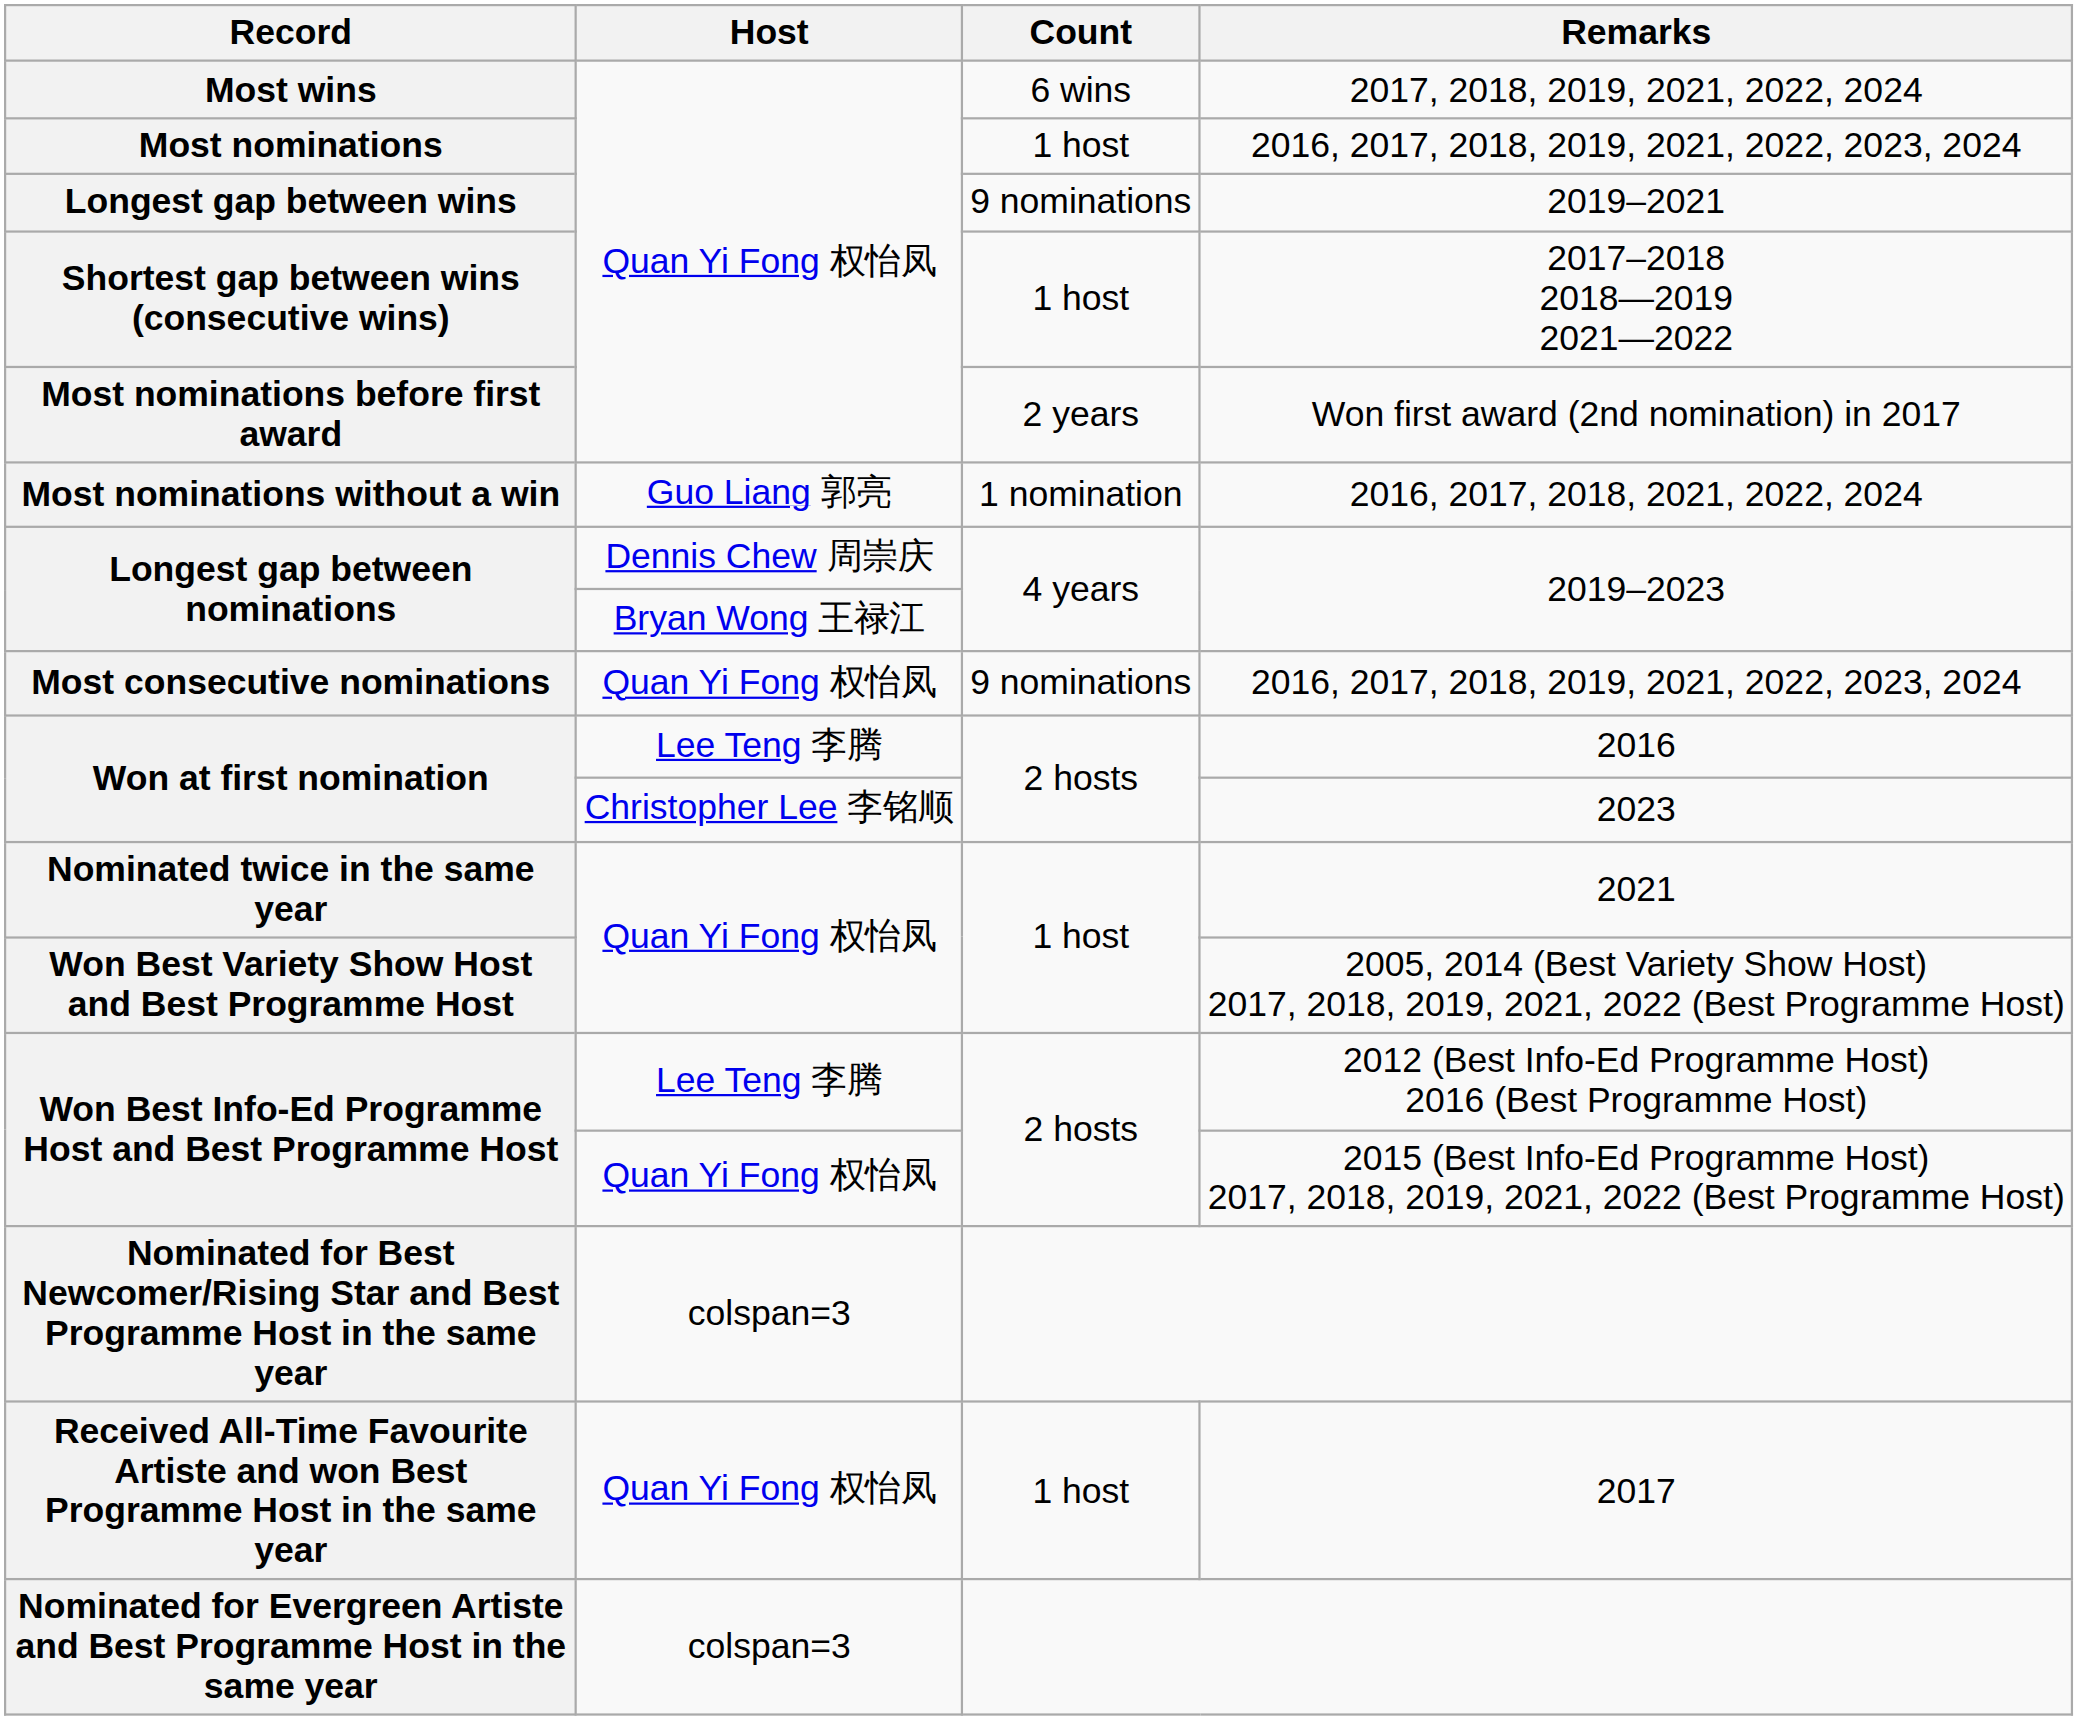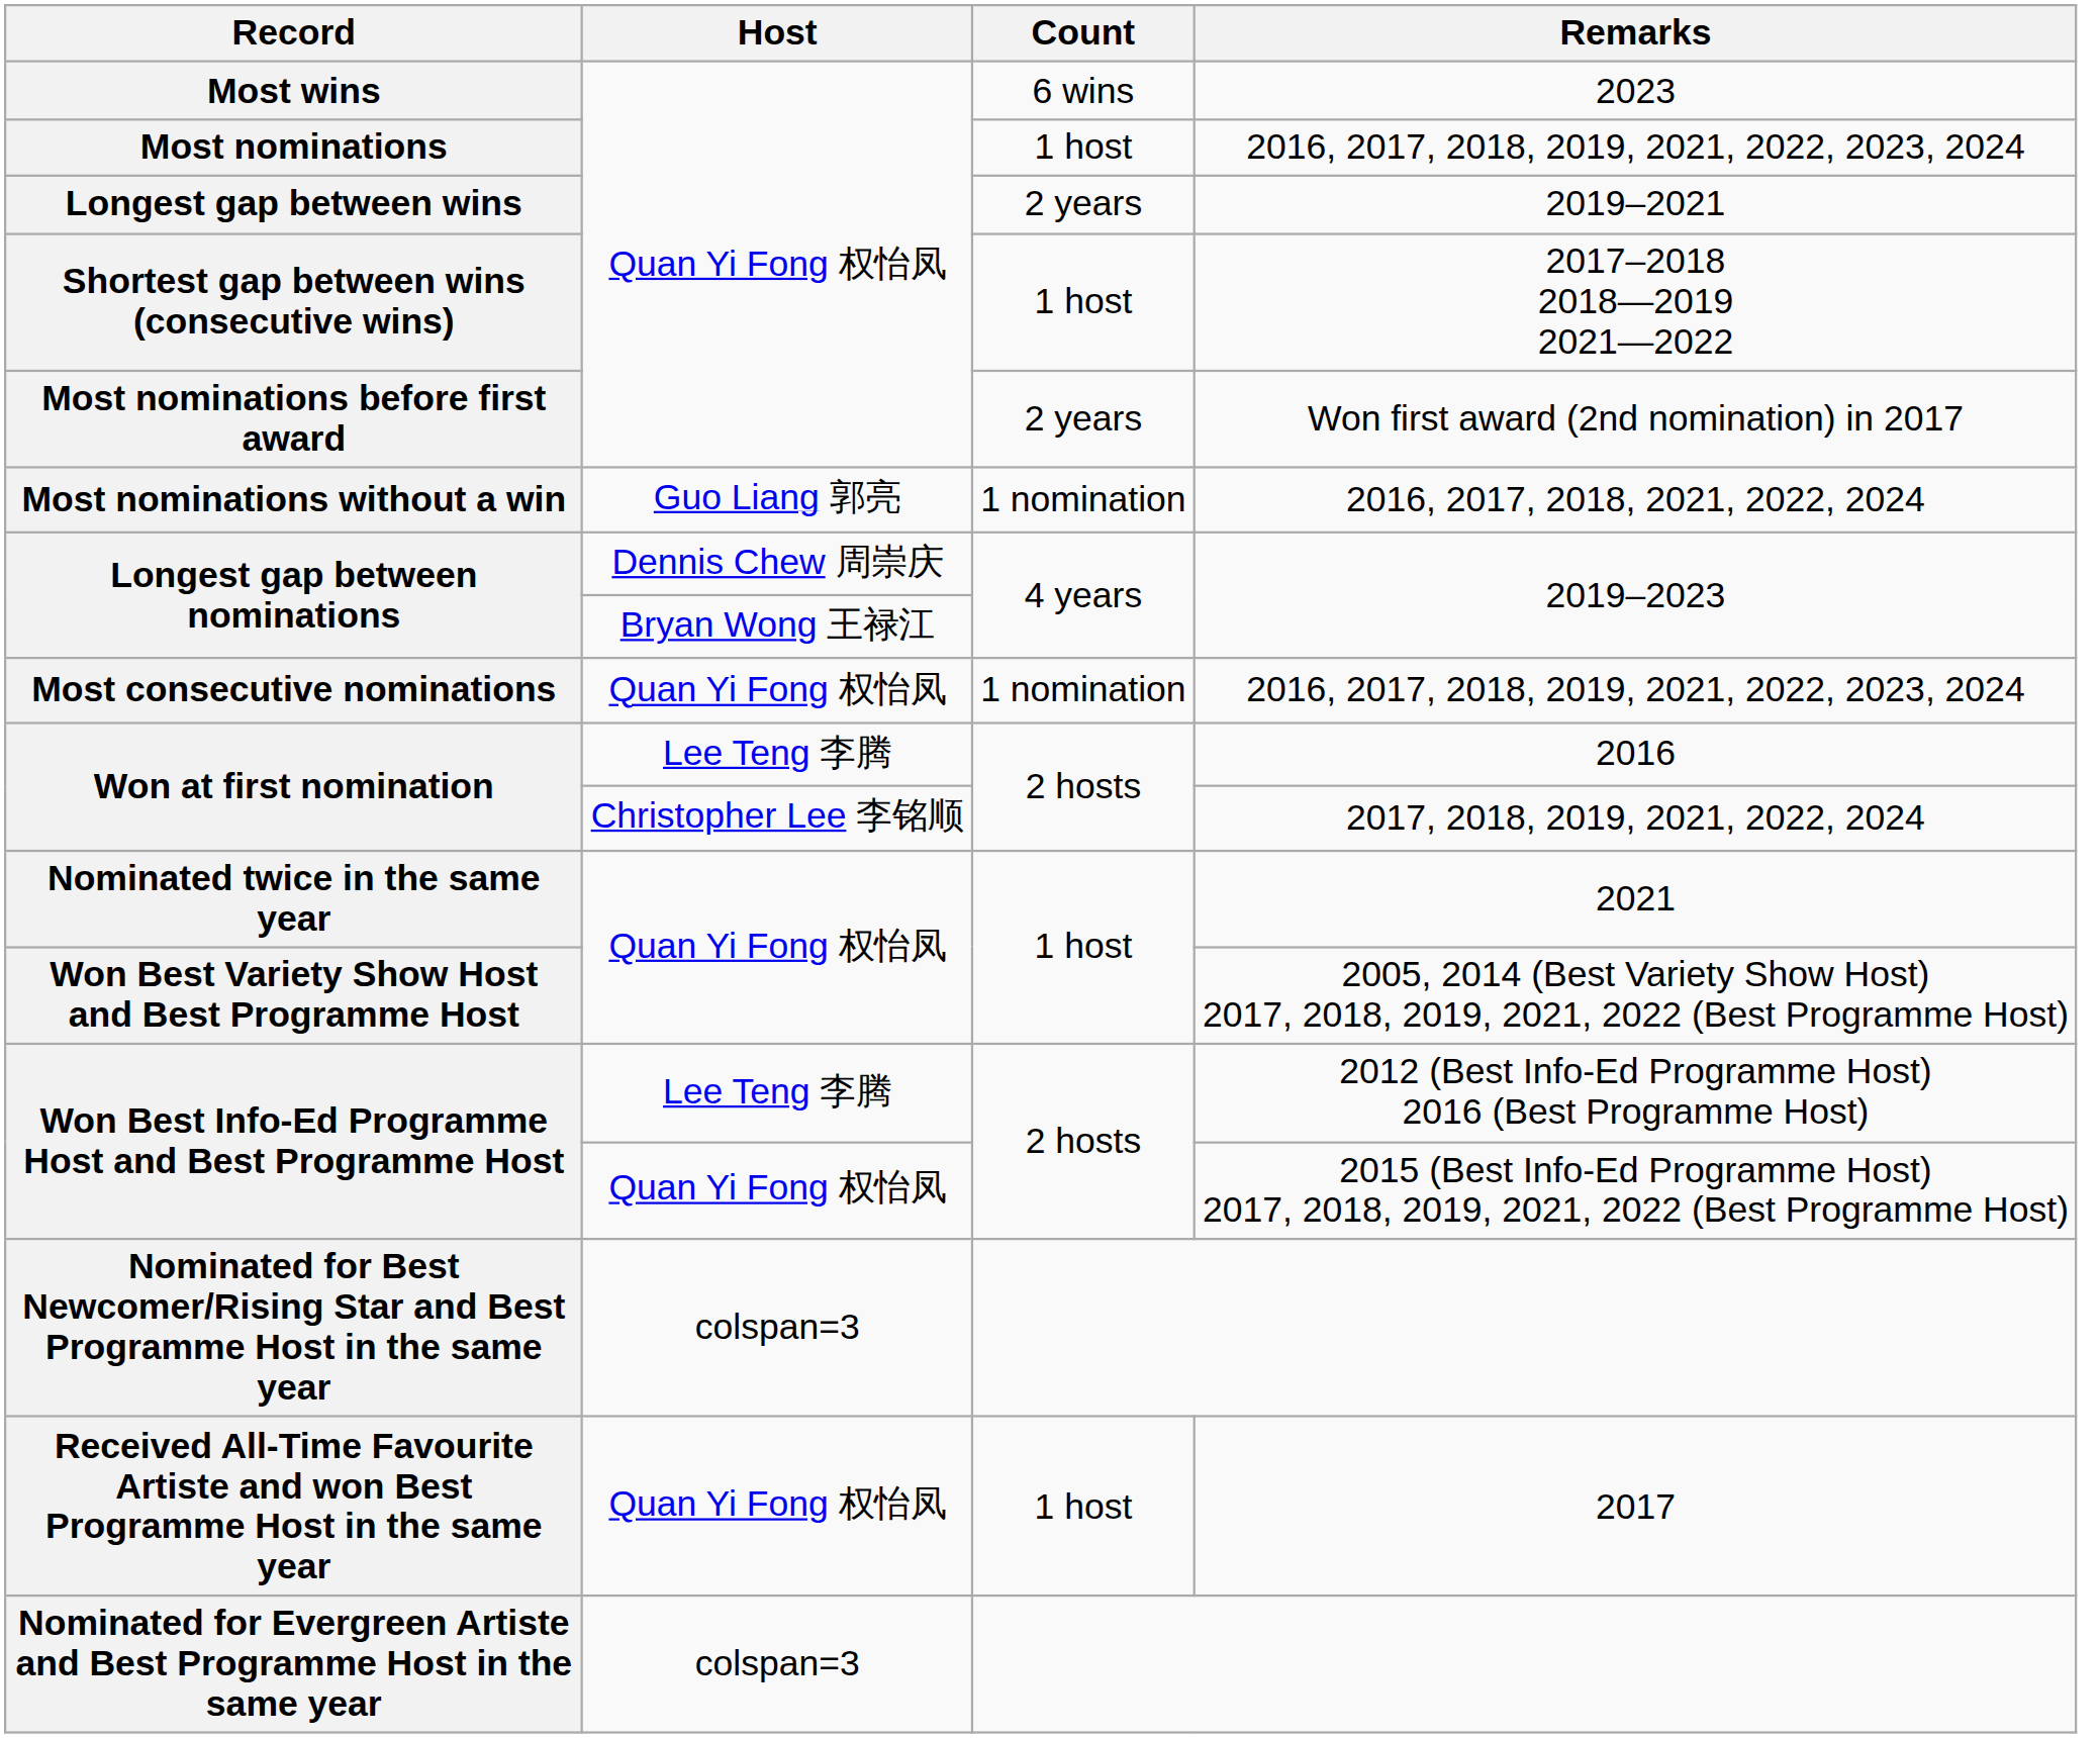Most wins | Remarks: 2017, 2018, 2019, 2021, 2022, 2024 -> 2023
Longest gap between wins | Count: 9 nominations -> 2 years
Most consecutive nominations | Count: 9 nominations -> 1 nomination
Won at first nomination / Christopher Lee 李铭顺 | Remarks: 2023 -> 2017, 2018, 2019, 2021, 2022, 2024
